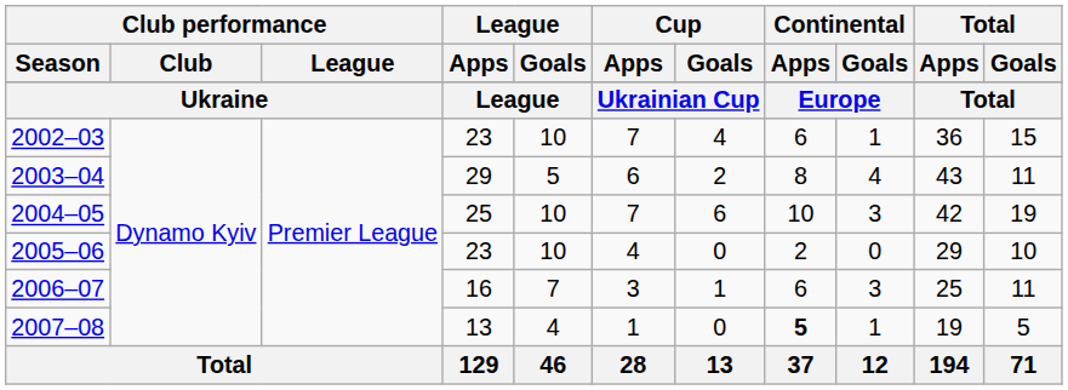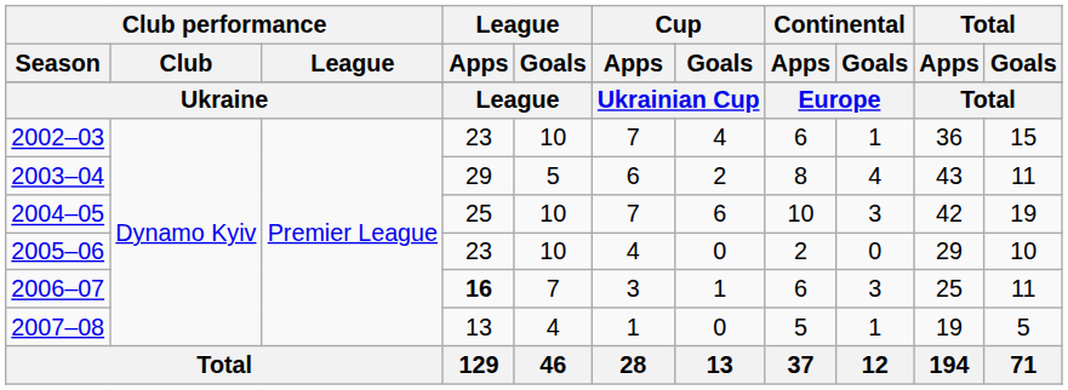2006–07 | League / Apps: normal -> bold
2007–08 | Continental / Apps: bold -> normal
